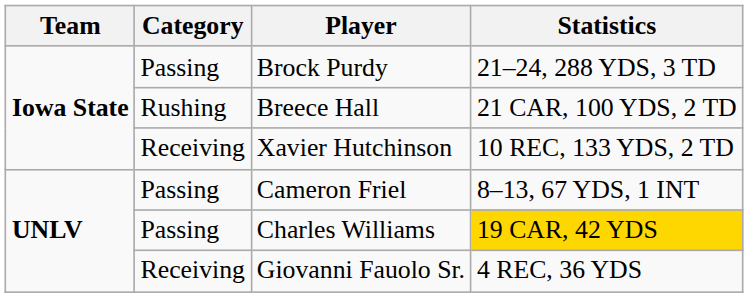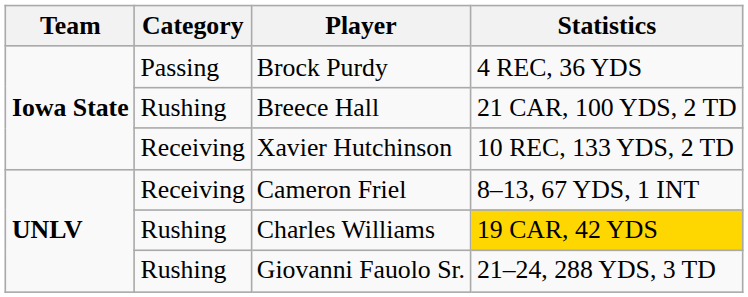Brock Purdy | Statistics: 21–24, 288 YDS, 3 TD -> 4 REC, 36 YDS
Cameron Friel | Category: Passing -> Receiving
Charles Williams | Category: Passing -> Rushing
Giovanni Fauolo Sr. | Category: Receiving -> Rushing
Giovanni Fauolo Sr. | Statistics: 4 REC, 36 YDS -> 21–24, 288 YDS, 3 TD
